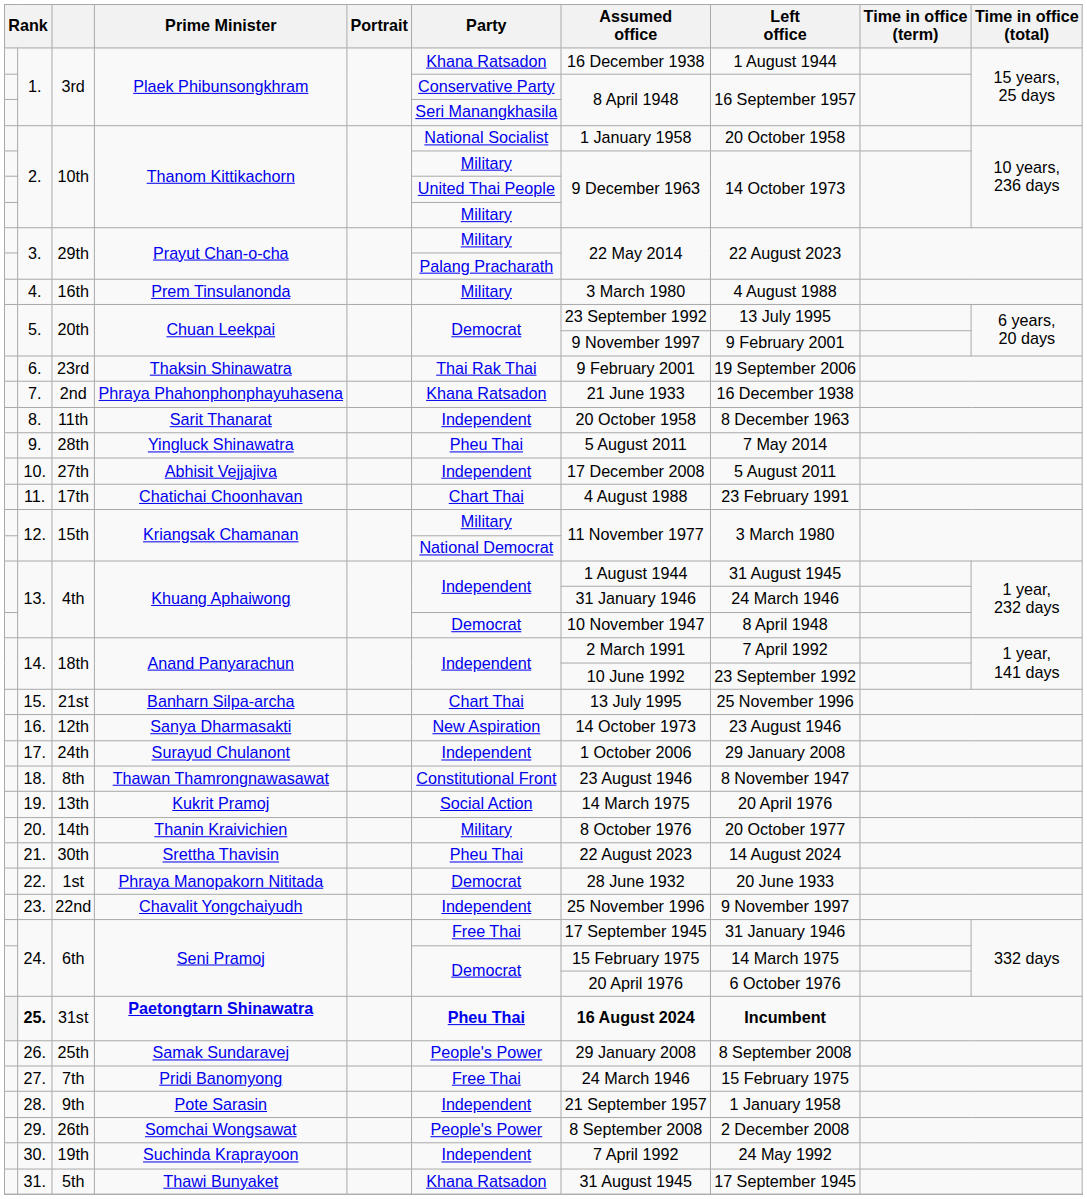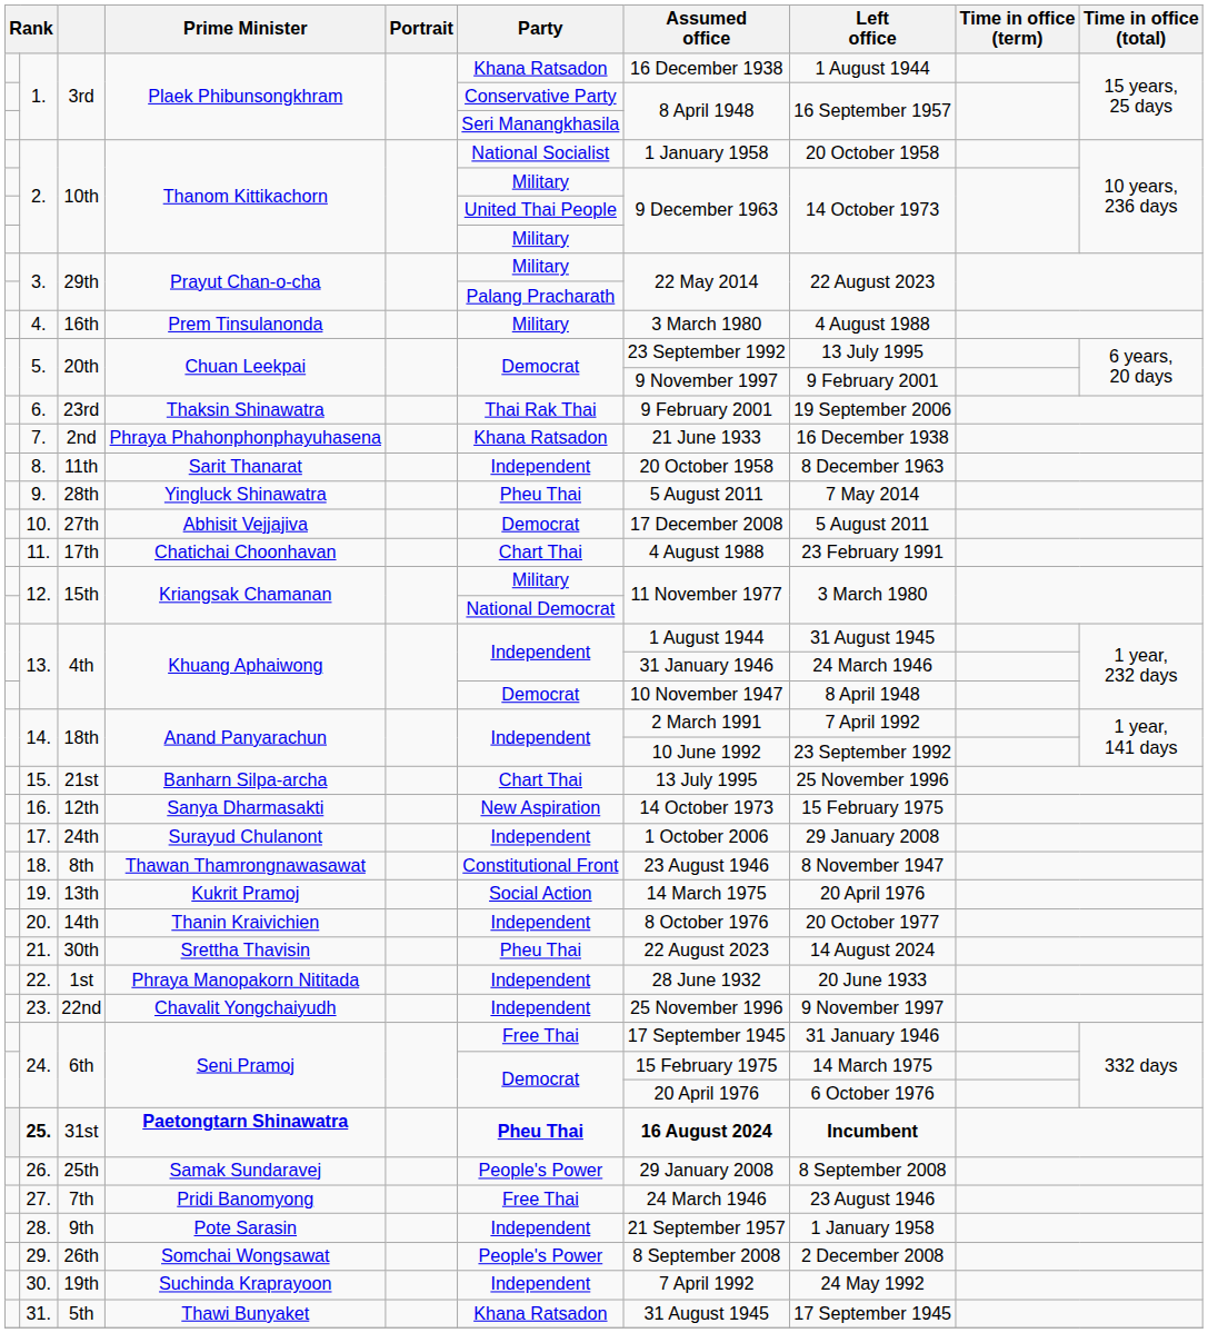10. | Party: Independent -> Democrat
16. | Left office: 23 August 1946 -> 15 February 1975
20. | Party: Military -> Independent
22. | Party: Democrat -> Independent
27. | Left office: 15 February 1975 -> 23 August 1946
